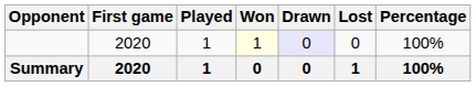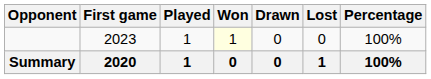row 2 | First game: 2020 -> 2023
row 2 | Drawn: lavender background -> no background
